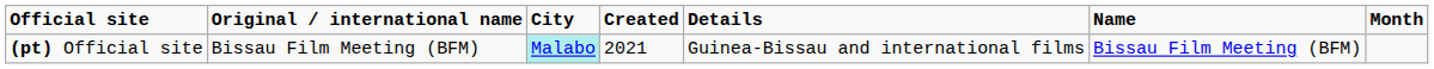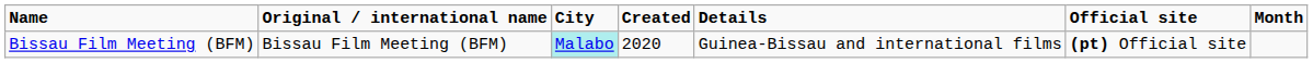columns swapped: Name <-> Official site
row 2 | Created: 2021 -> 2020
